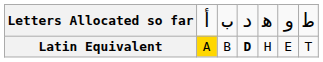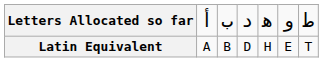Latin Equivalent | column 2: gold background -> no background
Latin Equivalent | column 4: bold -> normal
